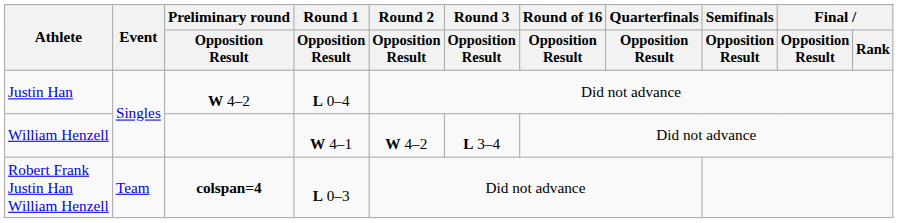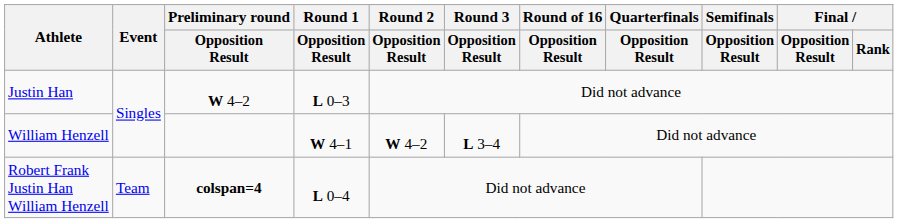Justin Han | Round 1 / Opposition Result: L 0–4 -> L 0–3
Robert Frank Justin Han William Henzell | Round 1 / Opposition Result: L 0–3 -> L 0–4
